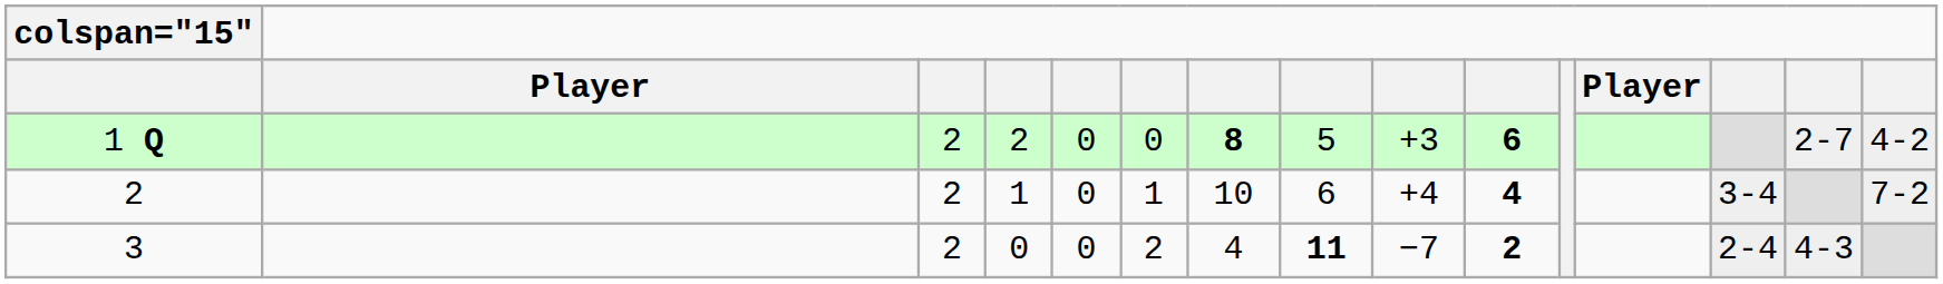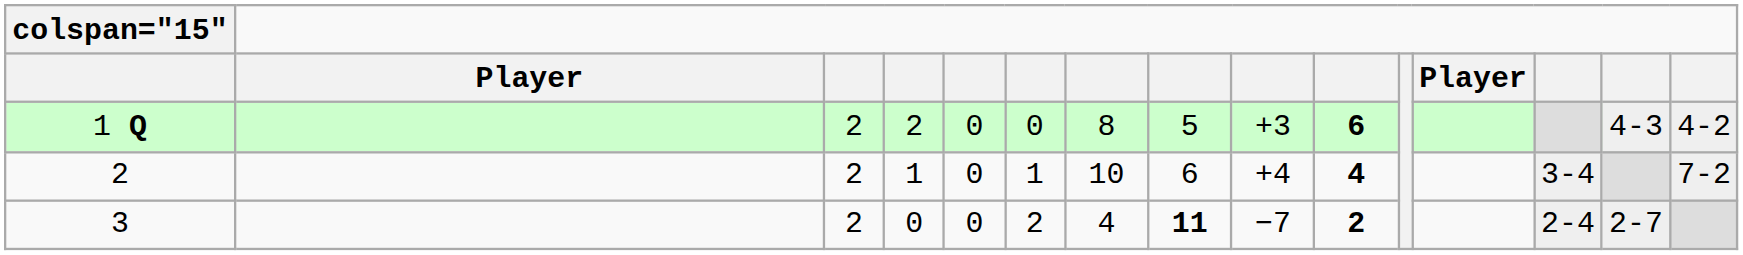1 Q | column 7: bold -> normal
1 Q | column 14: 2-7 -> 4-3
3 | column 14: 4-3 -> 2-7
